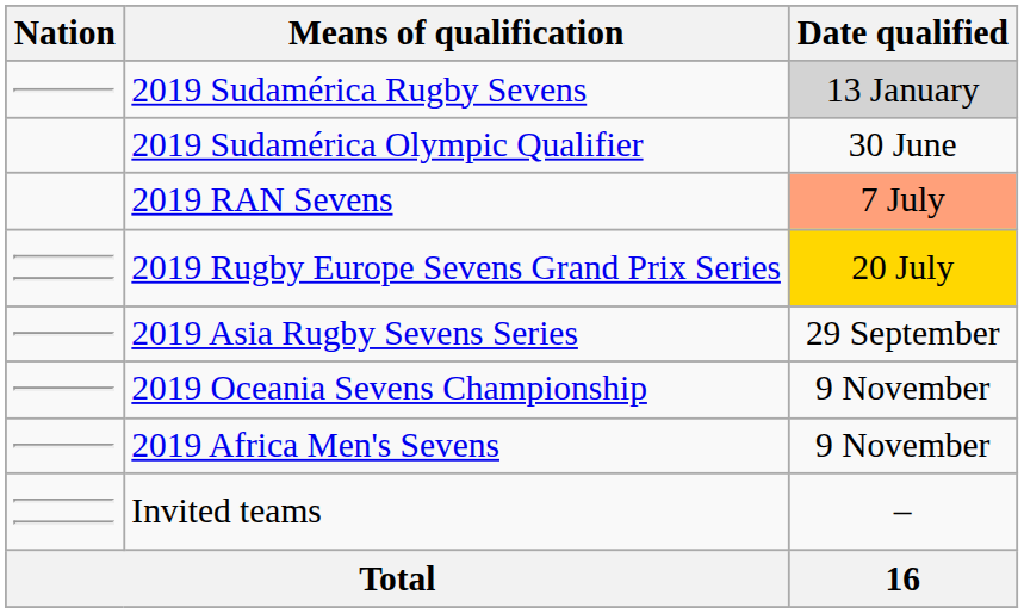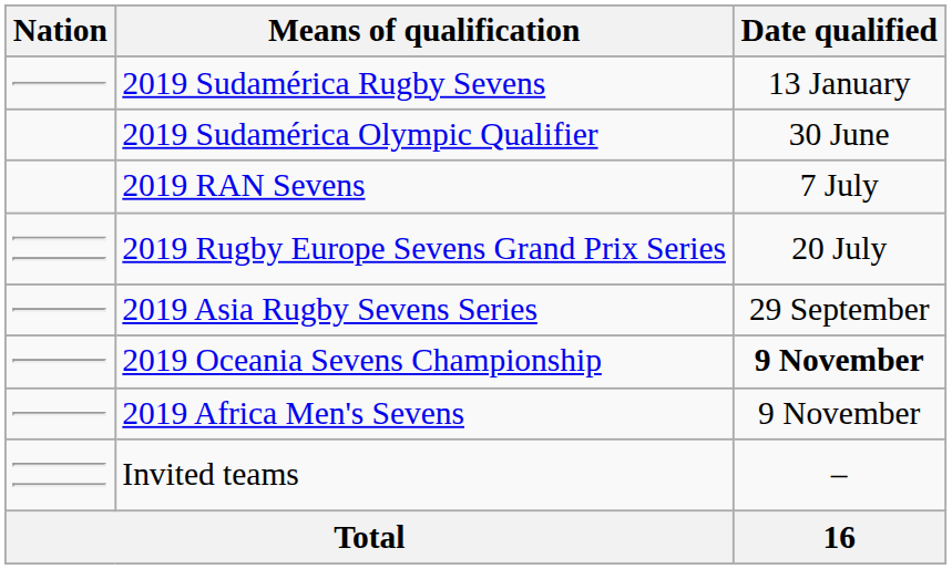2019 Sudamérica Rugby Sevens | Date qualified: lightgrey background -> no background
2019 RAN Sevens | Date qualified: lightsalmon background -> no background
2019 Rugby Europe Sevens Grand Prix Series | Date qualified: gold background -> no background
2019 Oceania Sevens Championship | Date qualified: normal -> bold
